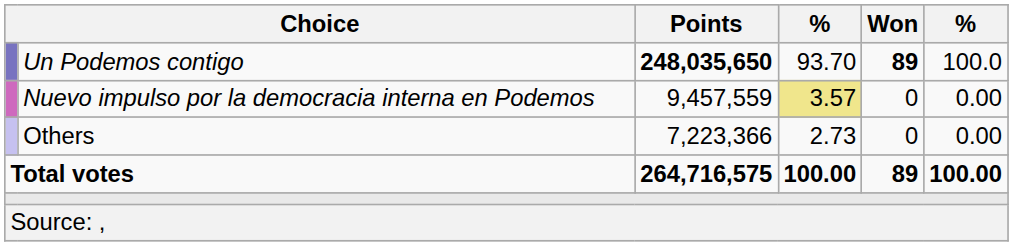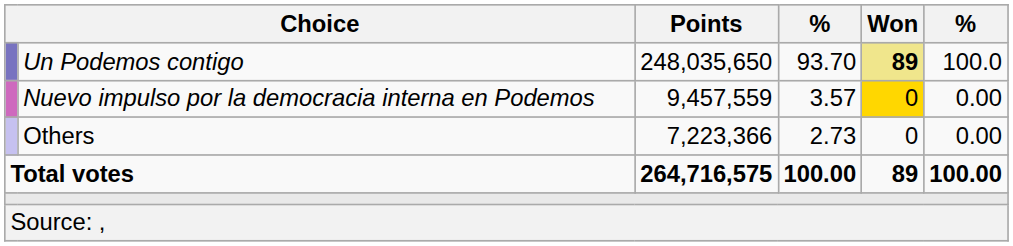Un Podemos contigo | Points: bold -> normal
Un Podemos contigo | Won: no background -> khaki background
Nuevo impulso por la democracia interna en Podemos | column 4: khaki background -> no background
Nuevo impulso por la democracia interna en Podemos | Won: no background -> gold background
